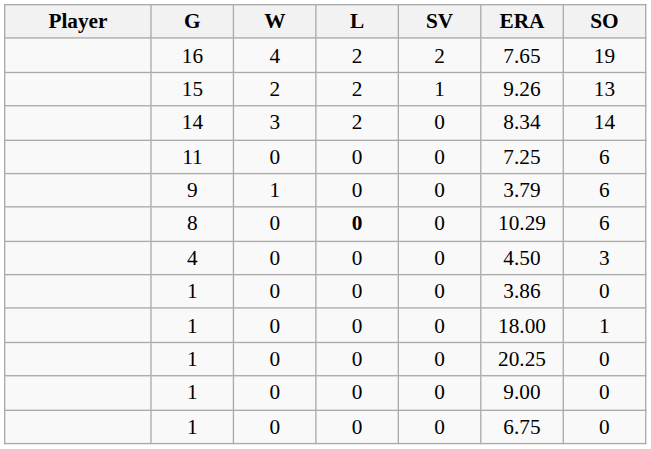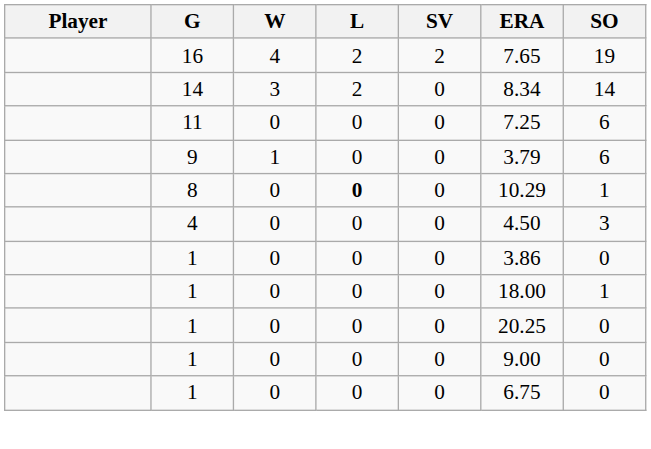- row: 15 | 2 | 2 | 1 | 9.26 | 13
8 | SO: 6 -> 1
